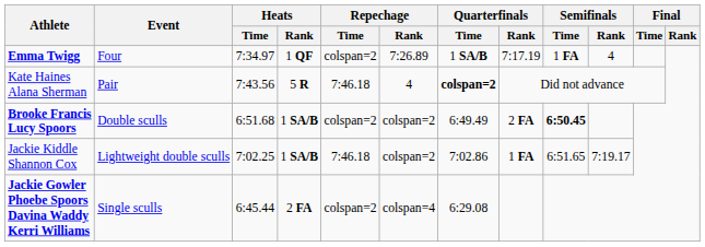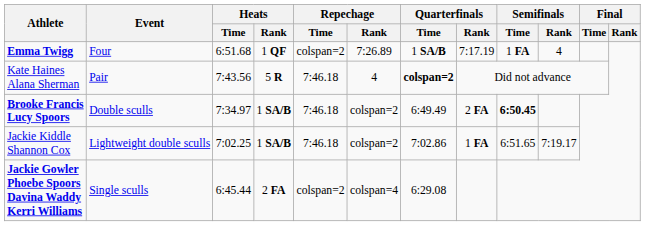Emma Twigg | Heats / Time: 7:34.97 -> 6:51.68
Brooke Francis Lucy Spoors | Heats / Time: 6:51.68 -> 7:34.97
Brooke Francis Lucy Spoors | Repechage / Time: colspan=2 -> 7:46.18
